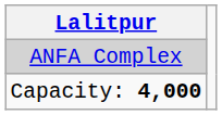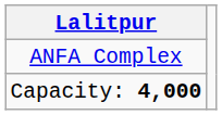ANFA Complex | Lalitpur: lightgrey background -> no background
